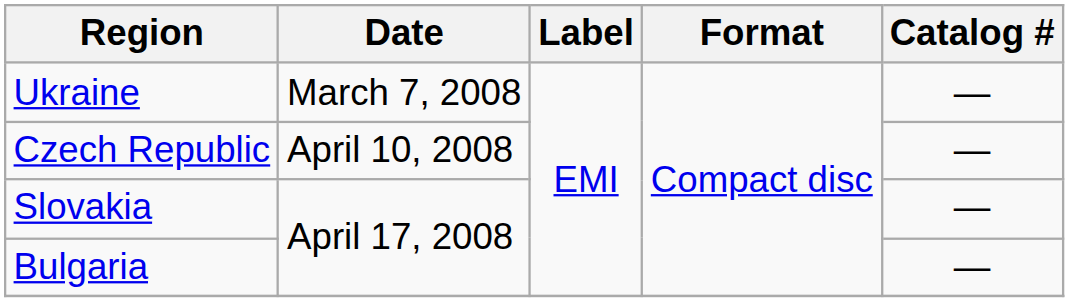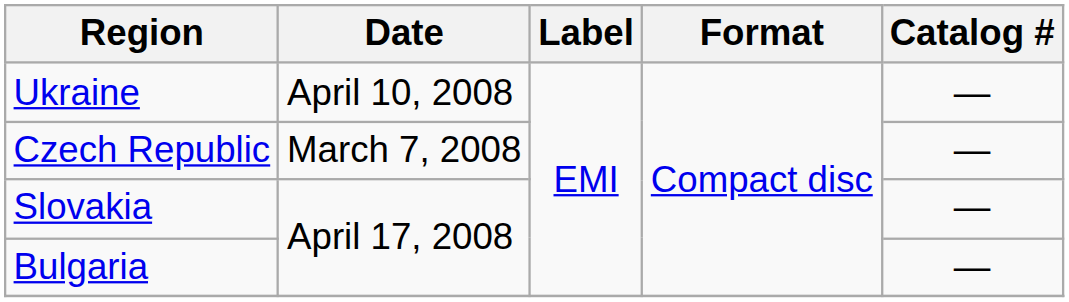Ukraine | Date: March 7, 2008 -> April 10, 2008
Czech Republic | Date: April 10, 2008 -> March 7, 2008
